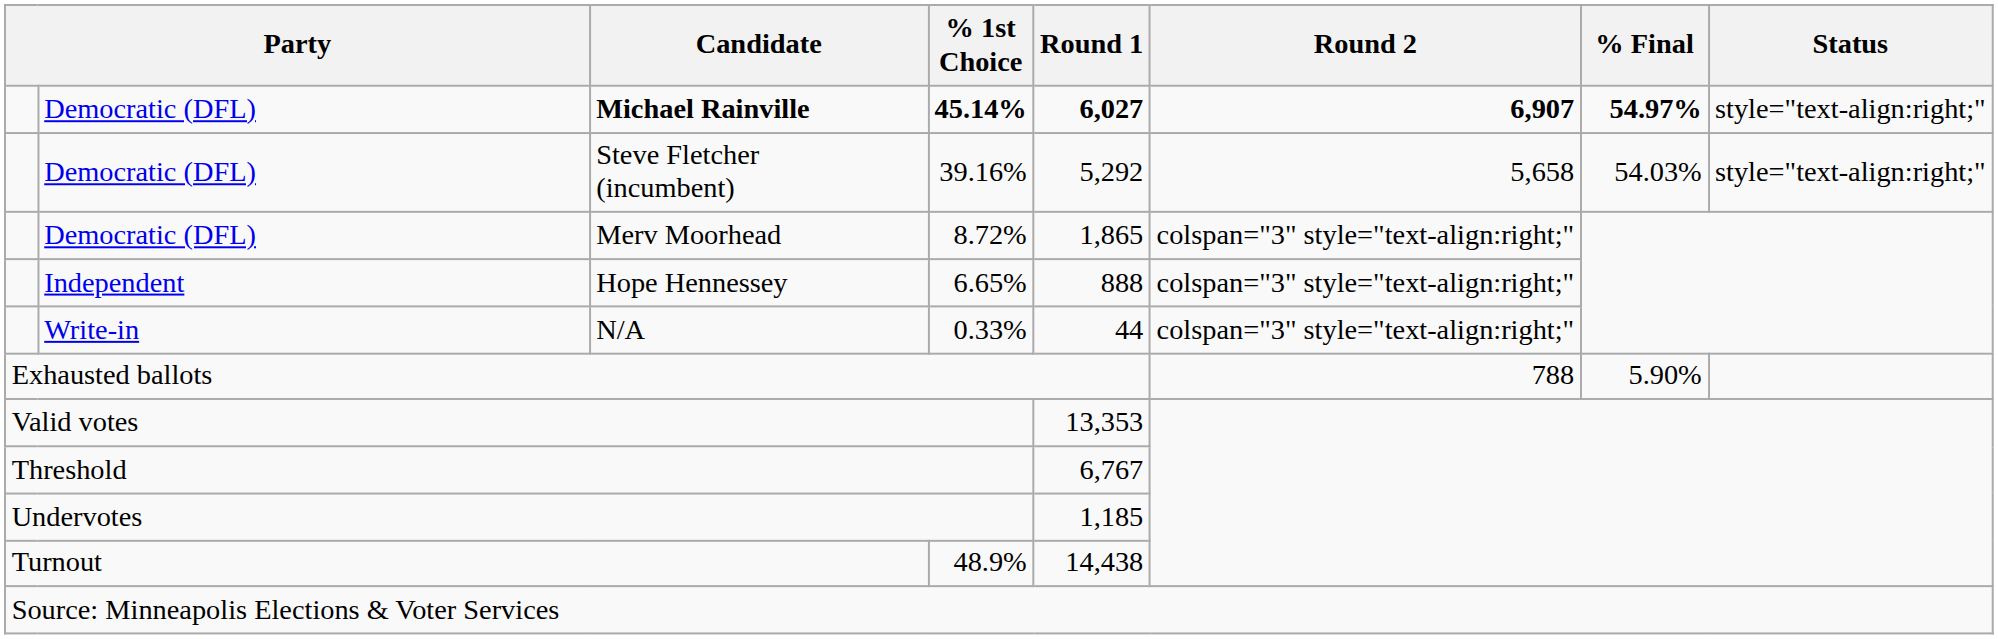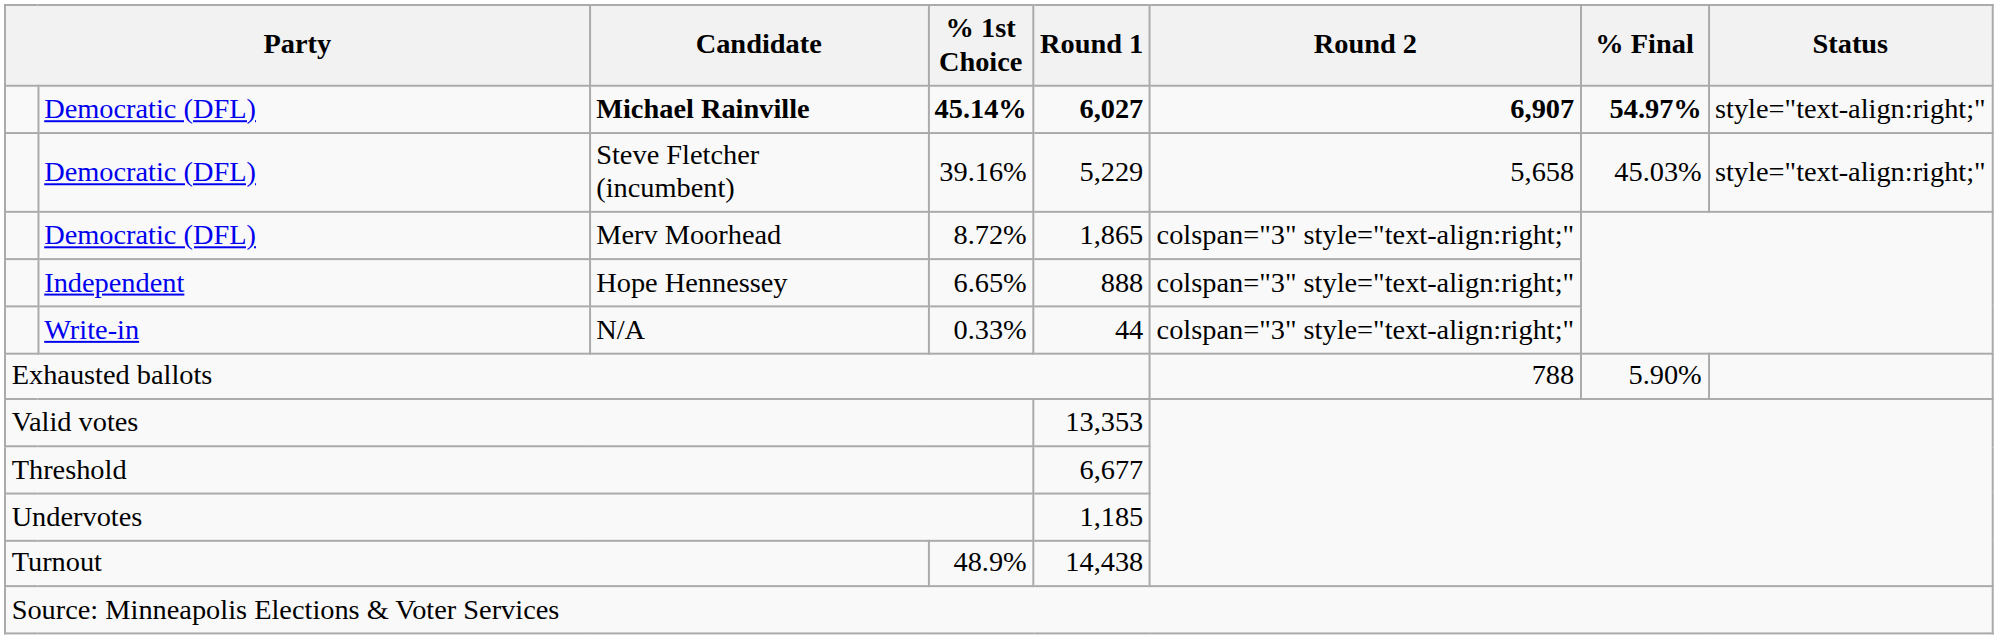Steve Fletcher (incumbent) | Round 1: 5,292 -> 5,229
Steve Fletcher (incumbent) | % Final: 54.03% -> 45.03%
Threshold | Round 1: 6,767 -> 6,677
